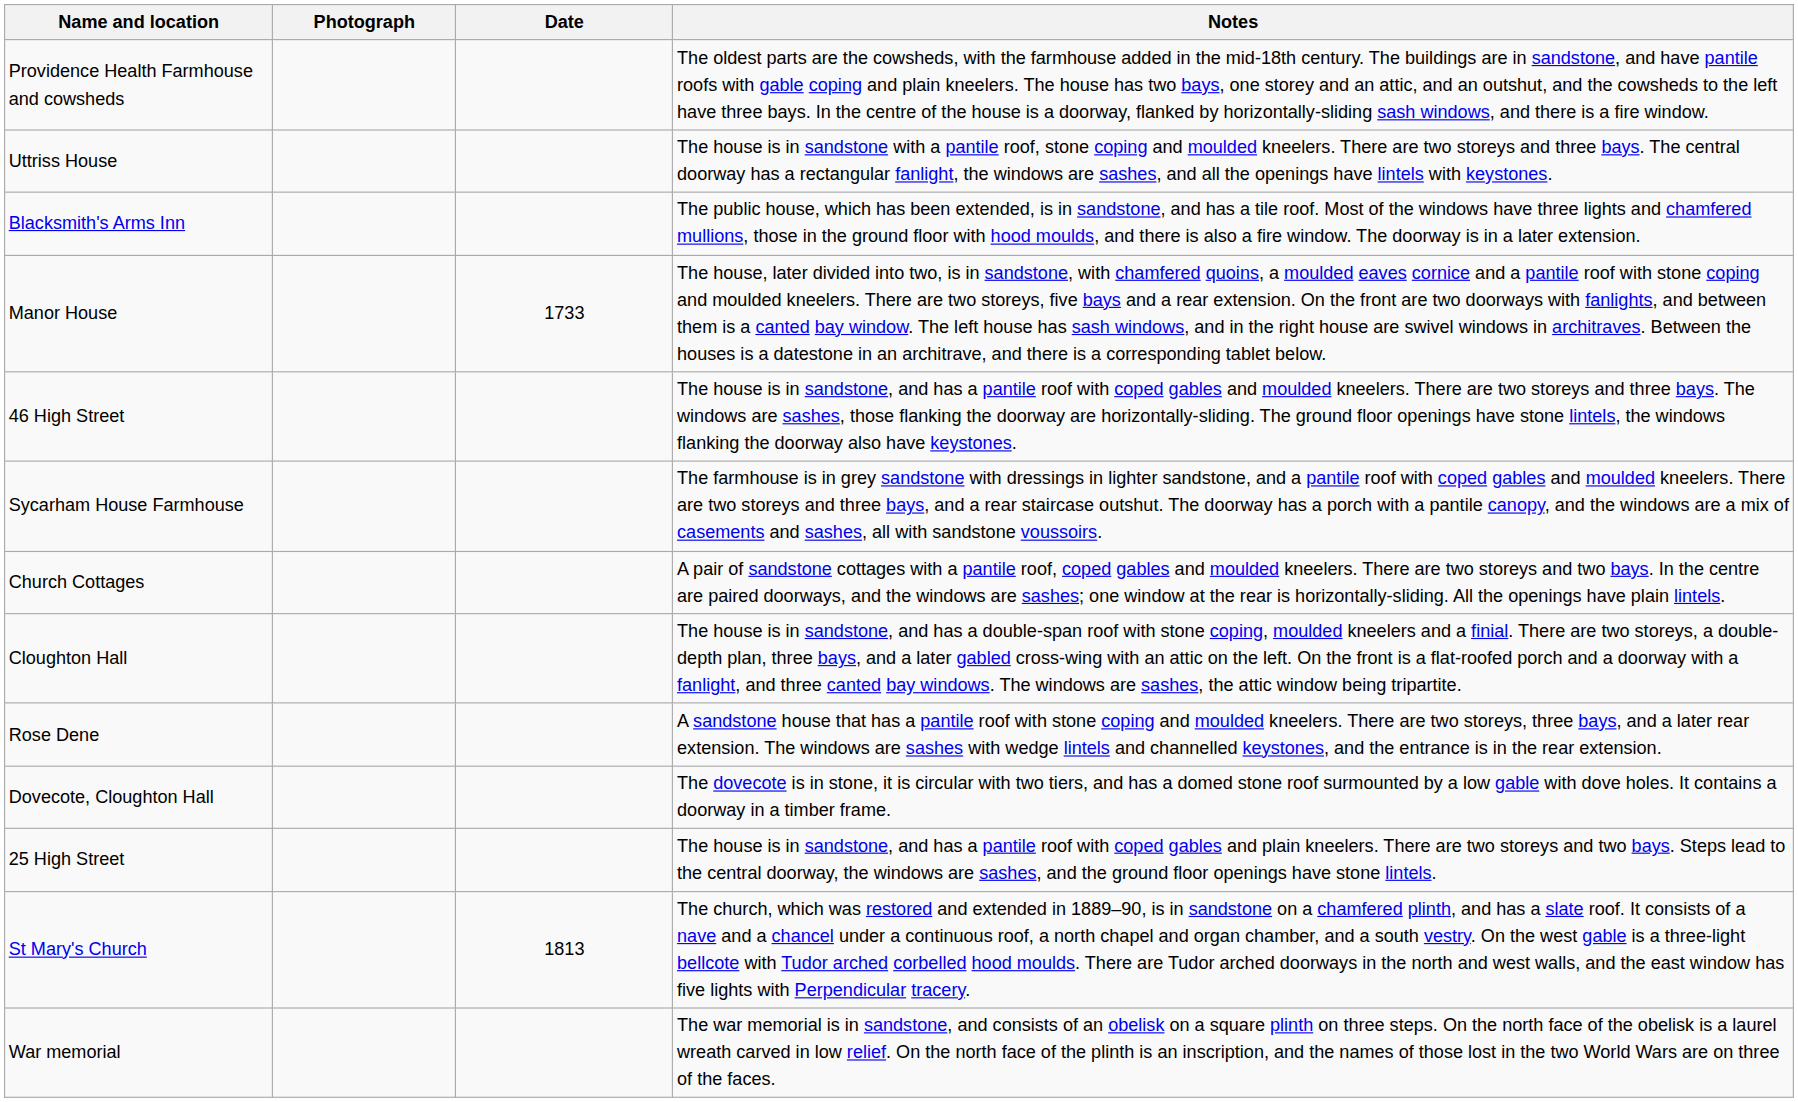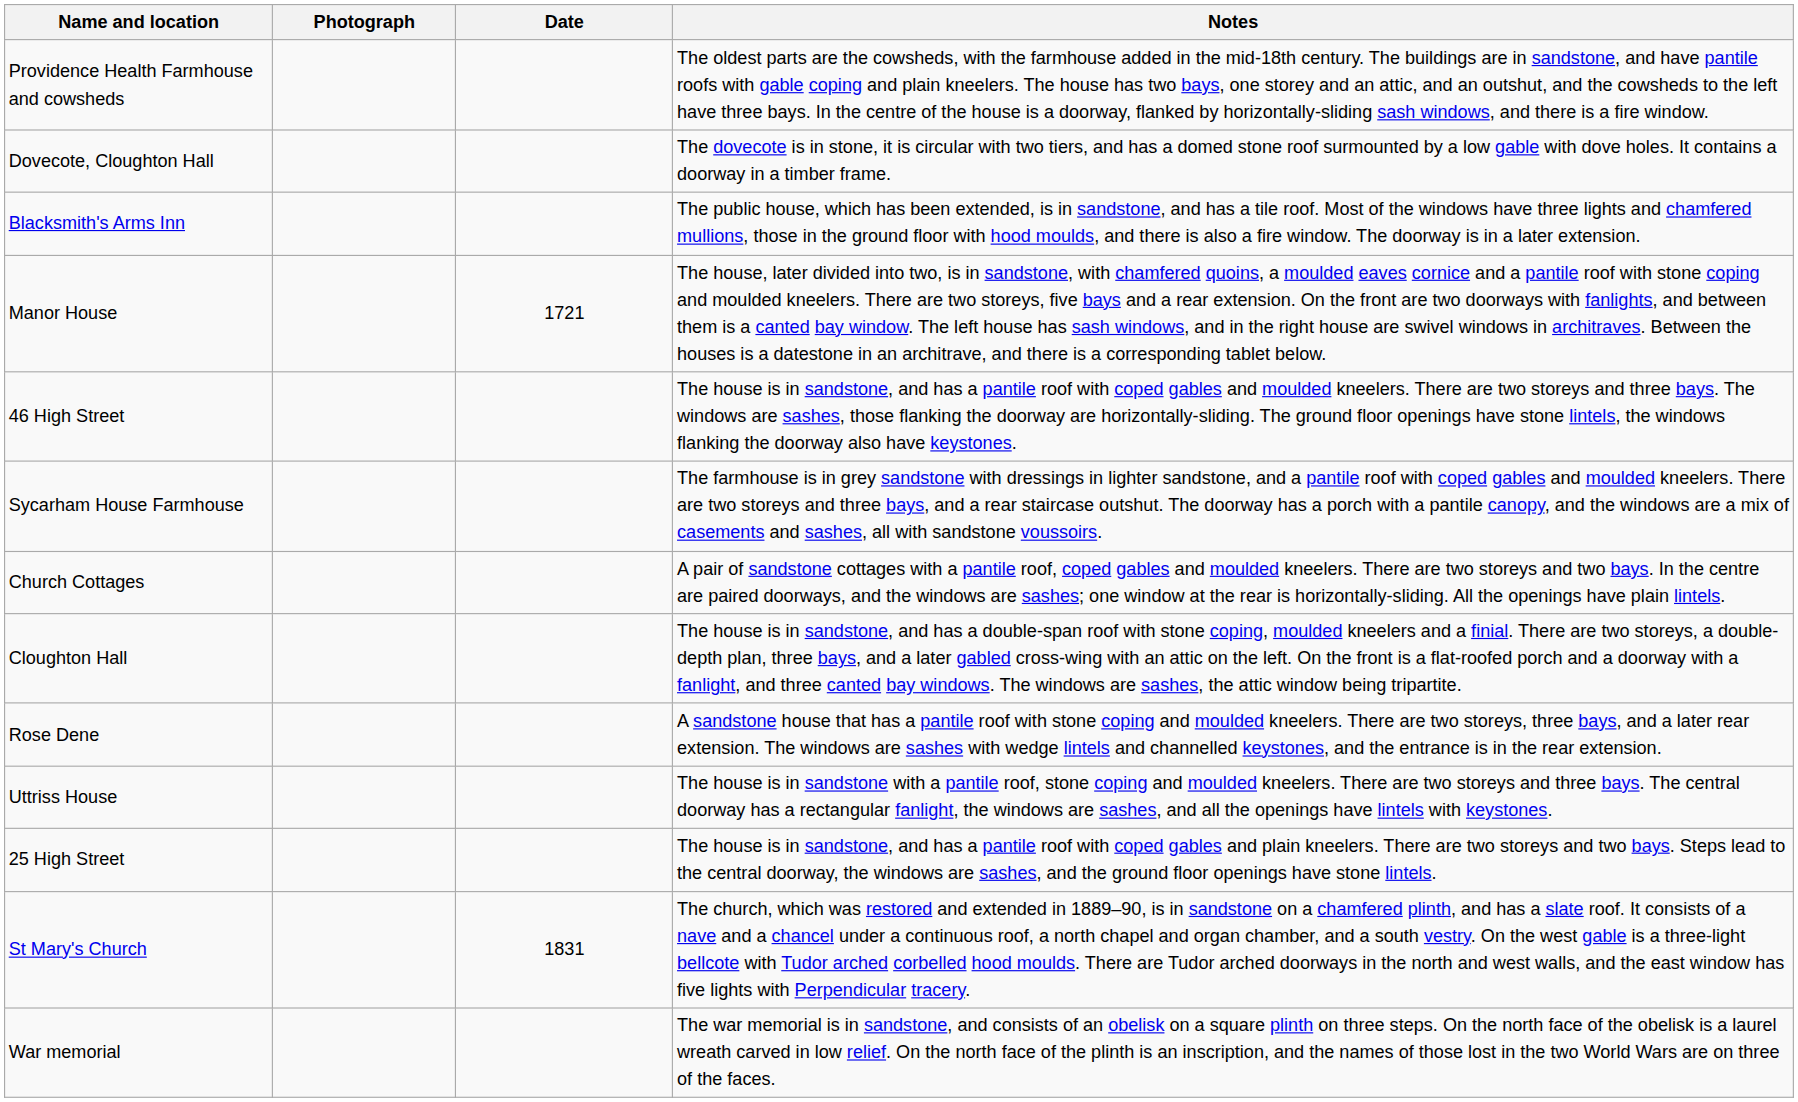rows swapped: Dovecote, Cloughton Hall <-> Uttriss House
Manor House | Date: 1733 -> 1721
St Mary's Church | Date: 1813 -> 1831
